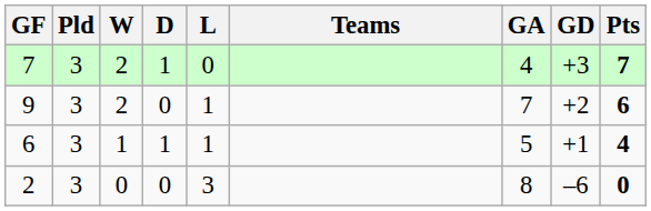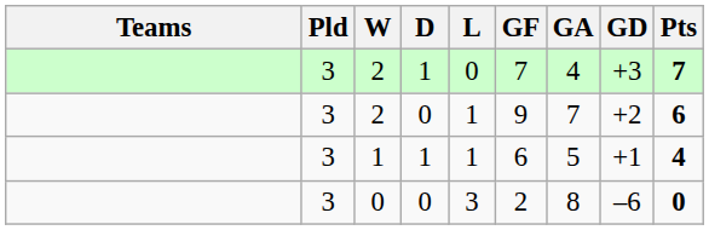columns swapped: Teams <-> GF
